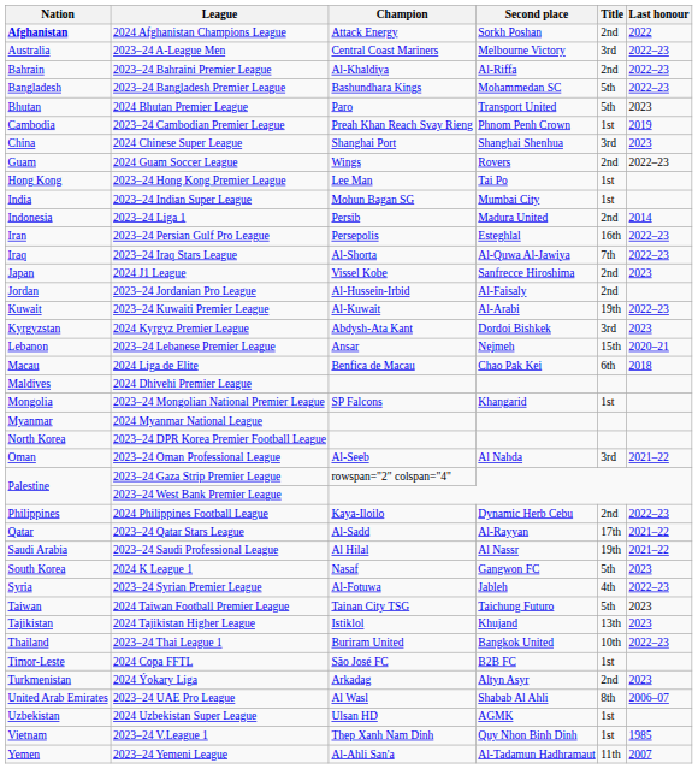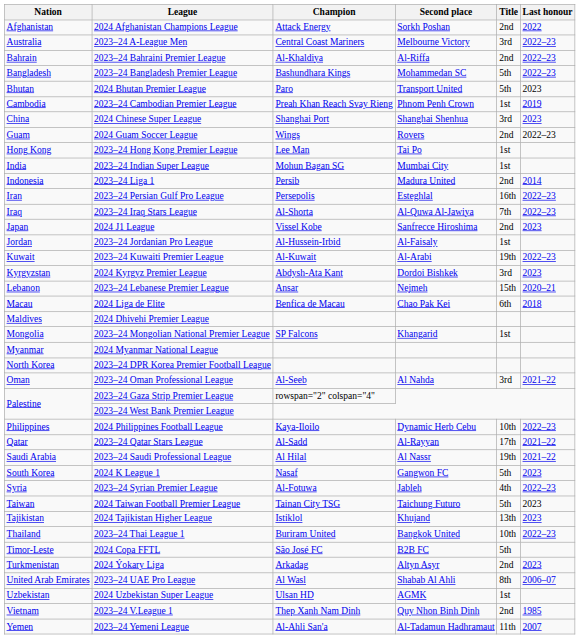2024 Afghanistan Champions League | Nation: bold -> normal
2023–24 Jordanian Pro League | Title: 2nd -> 1st
2024 Philippines Football League | Title: 2nd -> 10th
2024 Copa FFTL | Title: 1st -> 5th
2023–24 V.League 1 | Title: 1st -> 2nd
